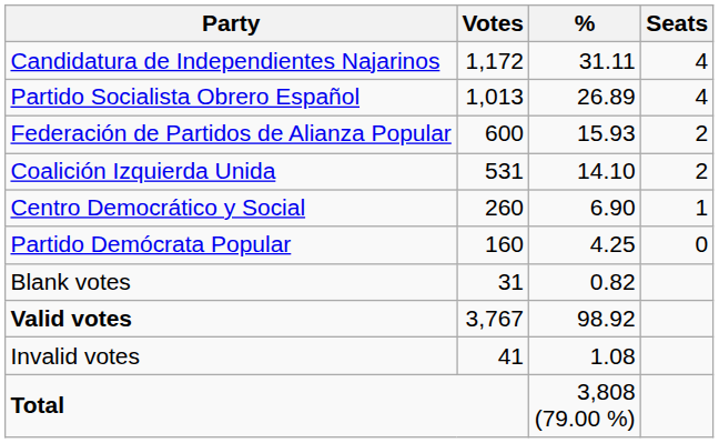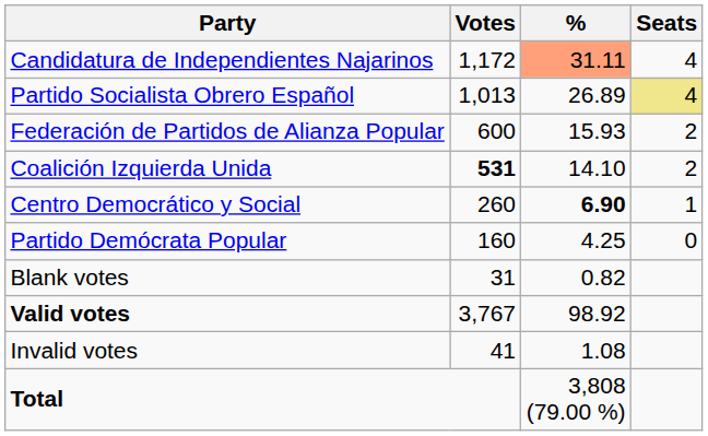Candidatura de Independientes Najarinos | %: no background -> lightsalmon background
Partido Socialista Obrero Español | Seats: no background -> khaki background
Coalición Izquierda Unida | Votes: normal -> bold
Centro Democrático y Social | %: normal -> bold
